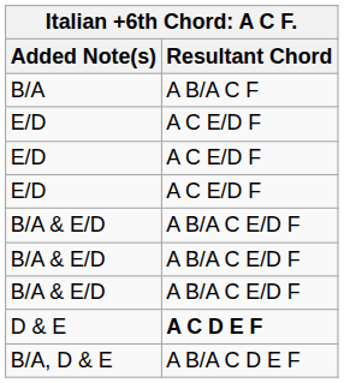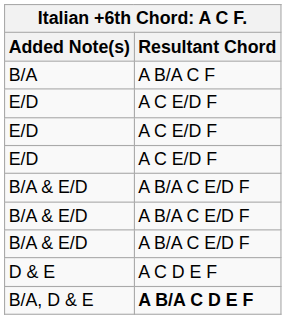row 10 | Resultant Chord: bold -> normal
row 11 | Resultant Chord: normal -> bold
